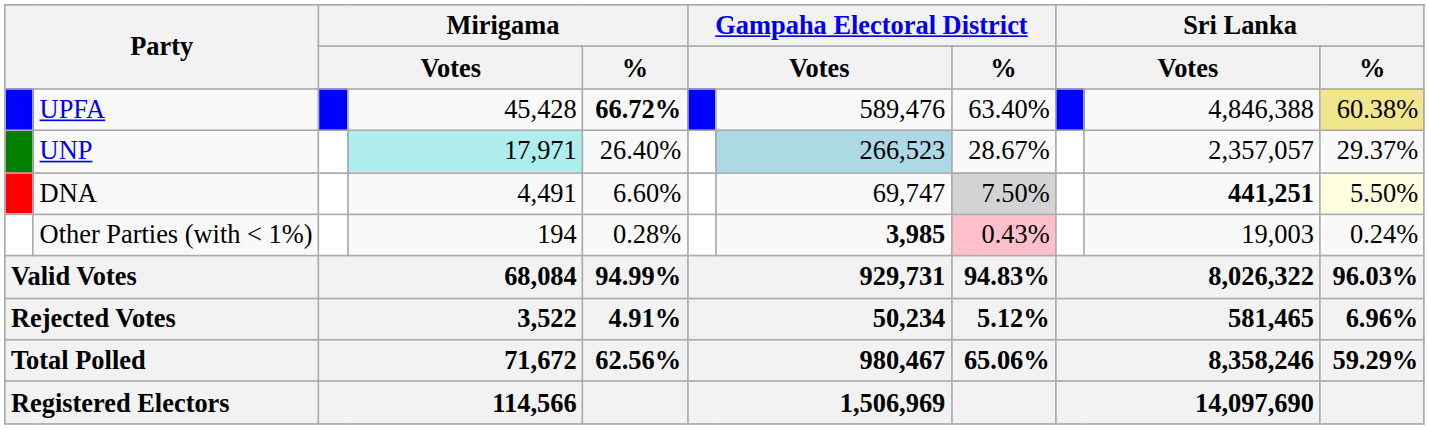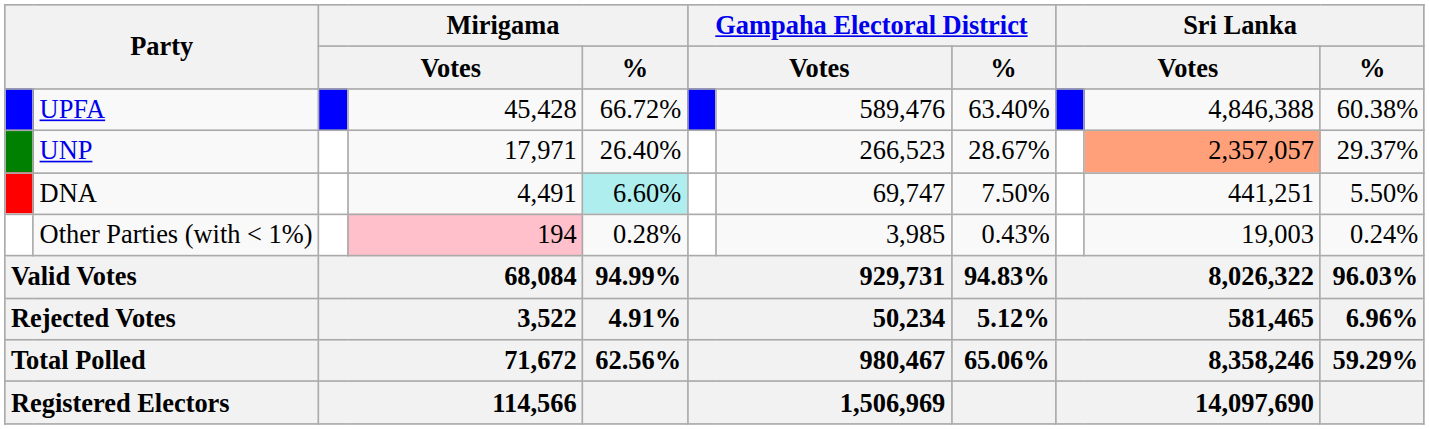UPFA | Mirigama / %: bold -> normal
UPFA | Sri Lanka / %: khaki background -> no background
UNP | column 4: paleturquoise background -> no background
UNP | column 7: lightblue background -> no background
UNP | column 10: no background -> lightsalmon background
DNA | Mirigama / %: no background -> paleturquoise background
DNA | Gampaha Electoral District / %: lightgrey background -> no background
DNA | column 10: bold -> normal
DNA | Sri Lanka / %: lightyellow background -> no background
Other Parties (with < 1%) | column 4: no background -> pink background
Other Parties (with < 1%) | column 7: bold -> normal
Other Parties (with < 1%) | Gampaha Electoral District / %: pink background -> no background
